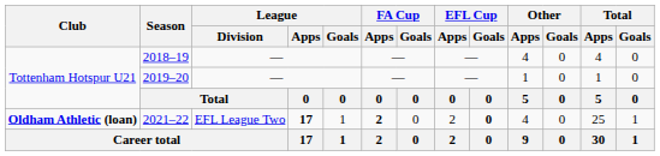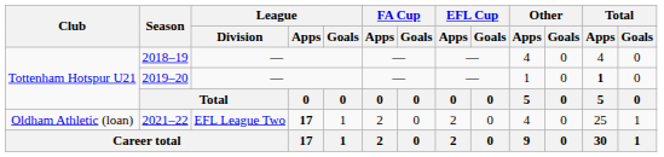2019–20 | Total / Apps: normal -> bold
2021–22 | Club: bold -> normal
2021–22 | FA Cup / Apps: bold -> normal
2021–22 | EFL Cup / Goals: bold -> normal
